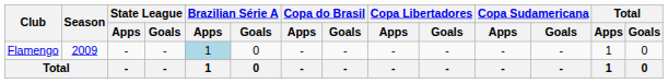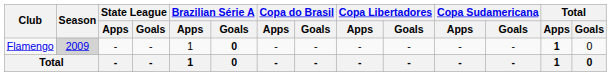Flamengo | Season: no background -> lightgrey background
Flamengo | Brazilian Série A / Apps: lightblue background -> no background
Flamengo | Brazilian Série A / Goals: normal -> bold
Flamengo | Total / Apps: normal -> bold
